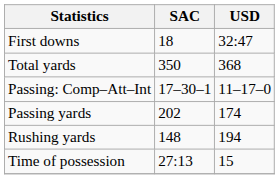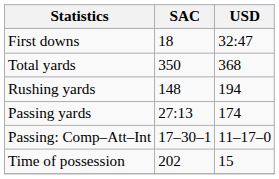rows swapped: Rushing yards <-> Passing: Comp–Att–Int
Passing yards | SAC: 202 -> 27:13
Time of possession | SAC: 27:13 -> 202
